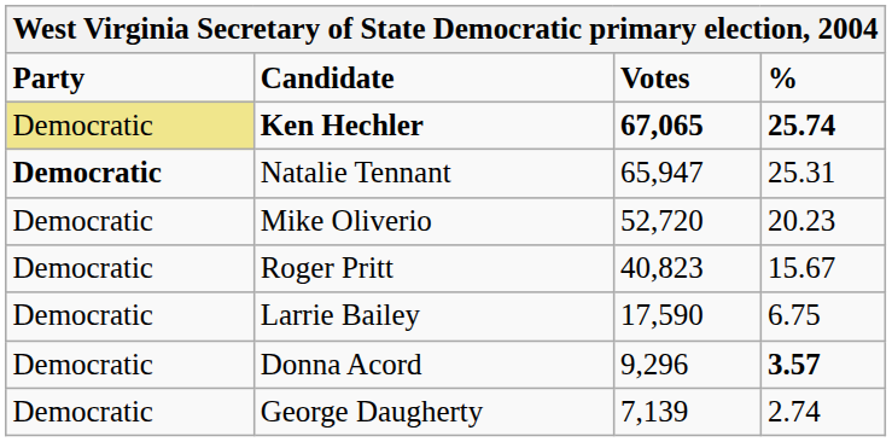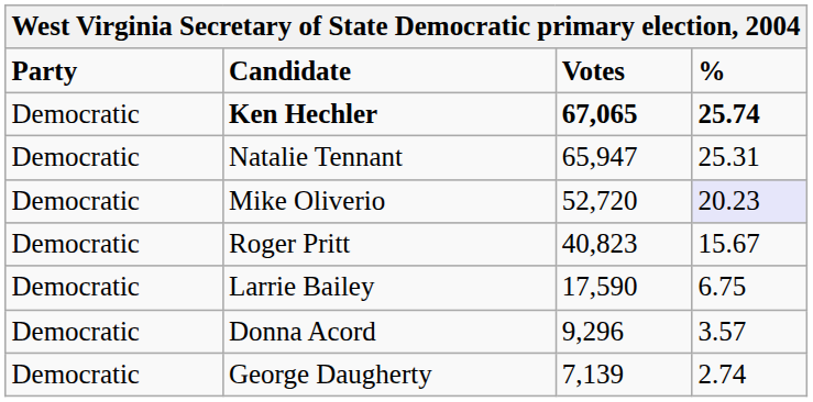Ken Hechler | Party: khaki background -> no background
Natalie Tennant | Party: bold -> normal
Mike Oliverio | %: no background -> lavender background
Donna Acord | %: bold -> normal
